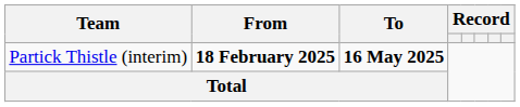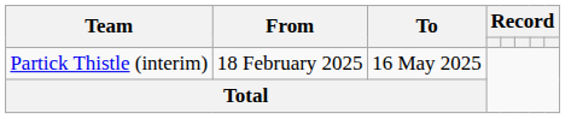Partick Thistle (interim) | From: bold -> normal
Partick Thistle (interim) | To: bold -> normal
